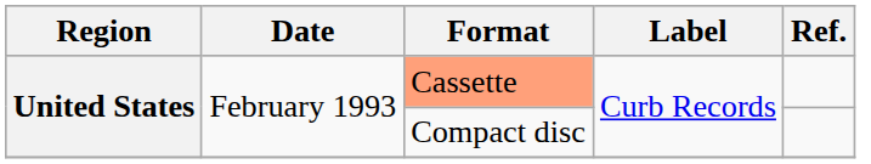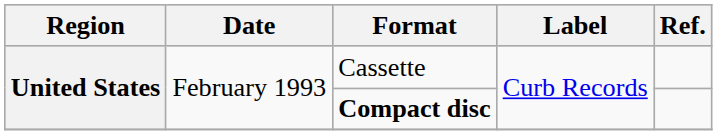Cassette | Format: lightsalmon background -> no background
Compact disc | Format: normal -> bold
